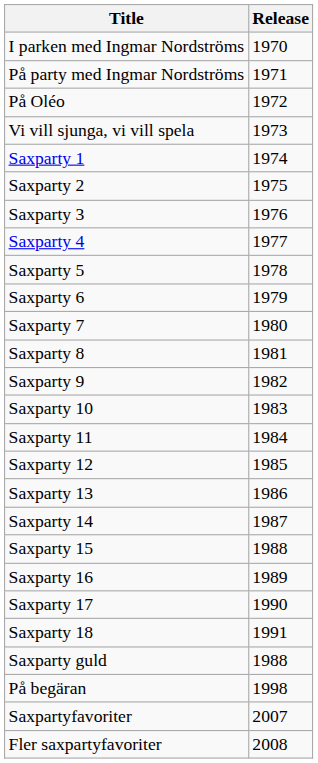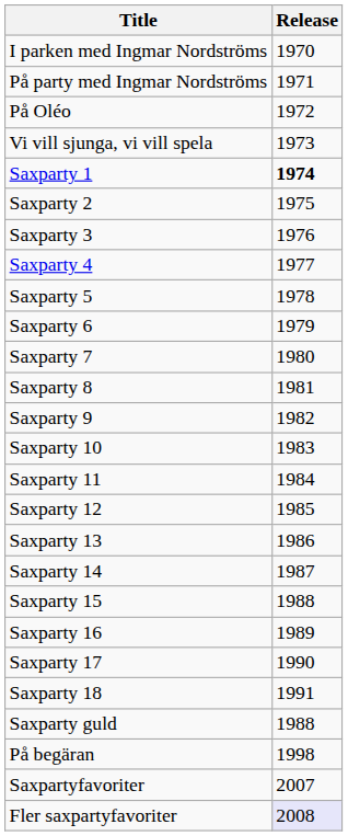Saxparty 1 | Release: normal -> bold
Fler saxpartyfavoriter | Release: no background -> lavender background
